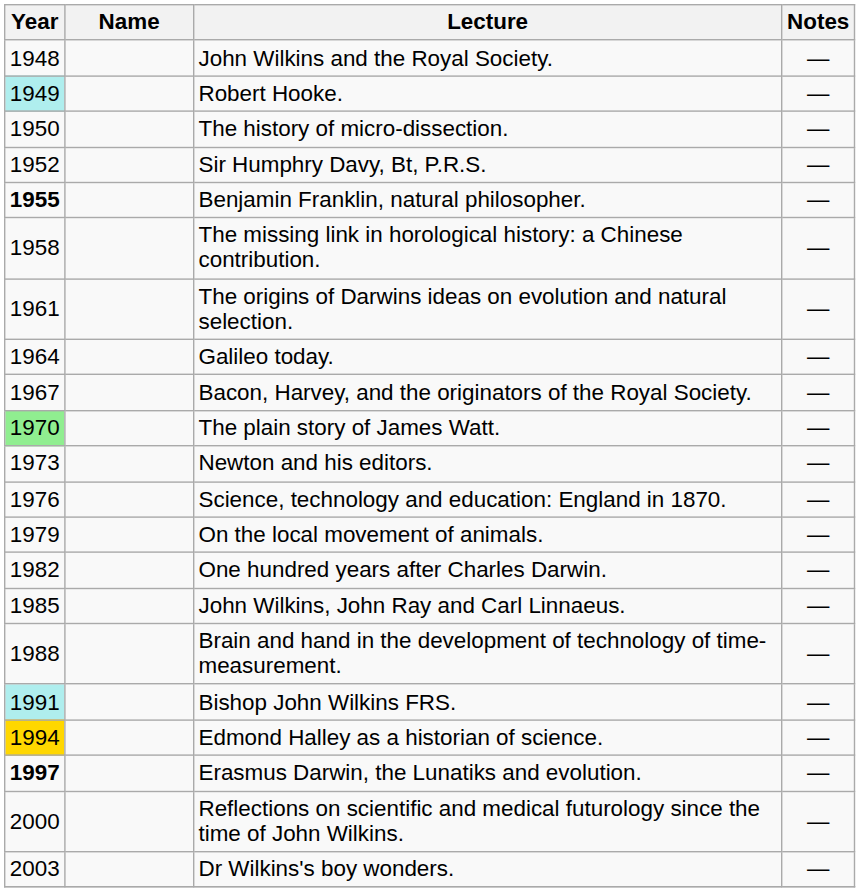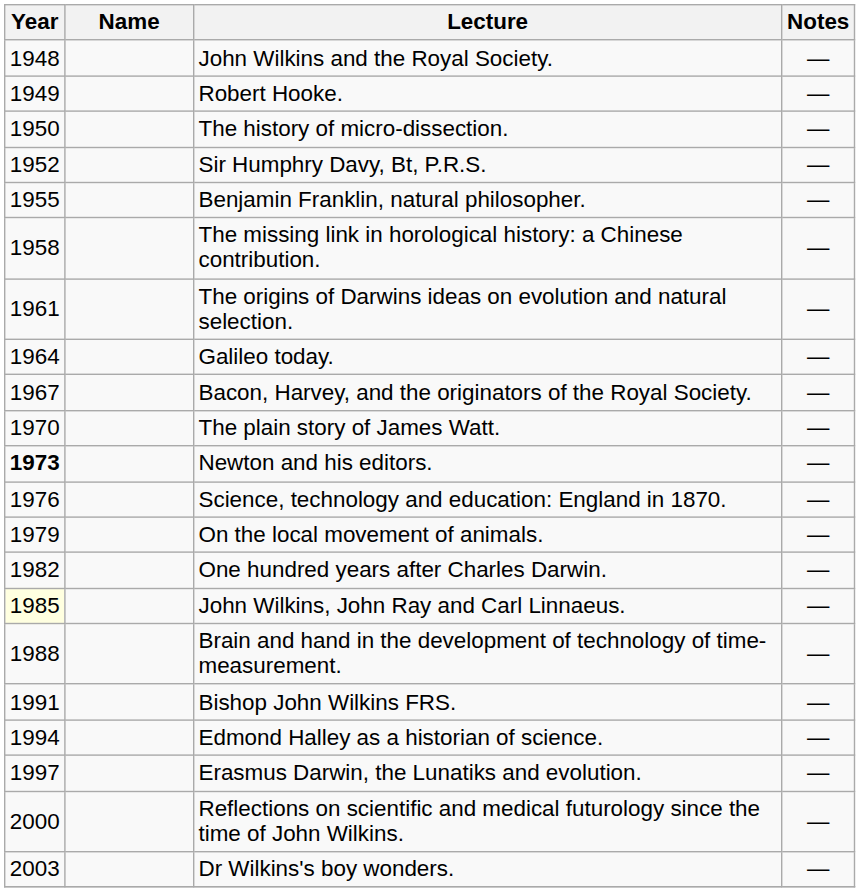Robert Hooke. | Year: paleturquoise background -> no background
Benjamin Franklin, natural philosopher. | Year: bold -> normal
The plain story of James Watt. | Year: lightgreen background -> no background
Newton and his editors. | Year: normal -> bold
John Wilkins, John Ray and Carl Linnaeus. | Year: no background -> lightyellow background
Bishop John Wilkins FRS. | Year: paleturquoise background -> no background
Edmond Halley as a historian of science. | Year: gold background -> no background
Erasmus Darwin, the Lunatiks and evolution. | Year: bold -> normal
